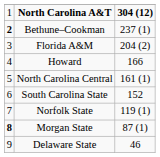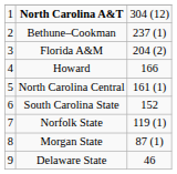North Carolina A&T | column 3: bold -> normal
Bethune–Cookman | column 1: bold -> normal
Morgan State | column 1: bold -> normal
